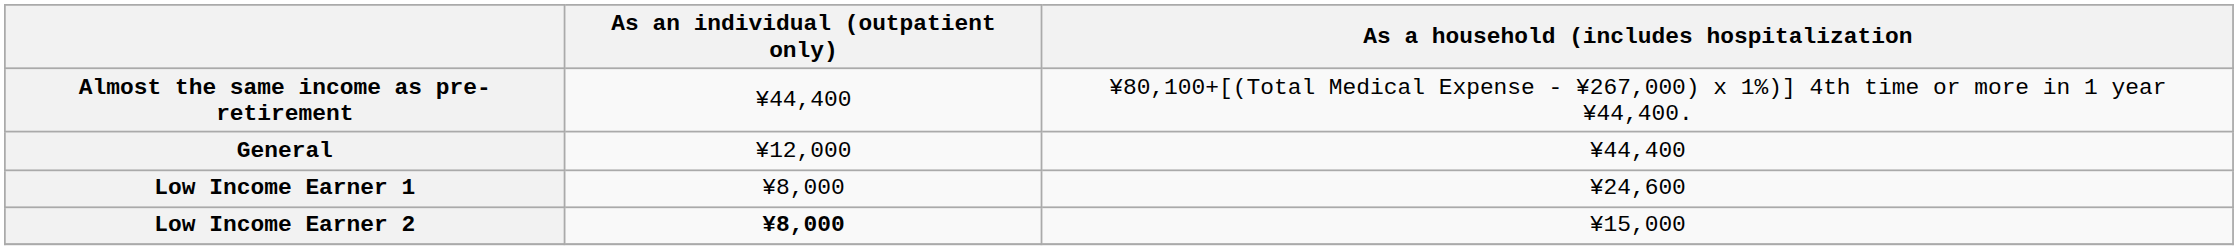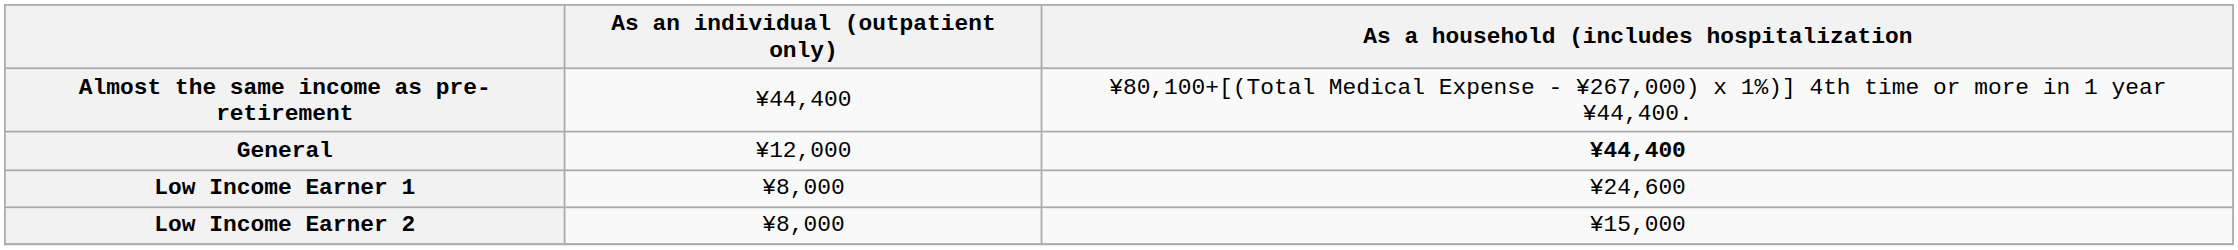General | As a household (includes hospitalization: normal -> bold
Low Income Earner 2 | As an individual (outpatient only): bold -> normal
